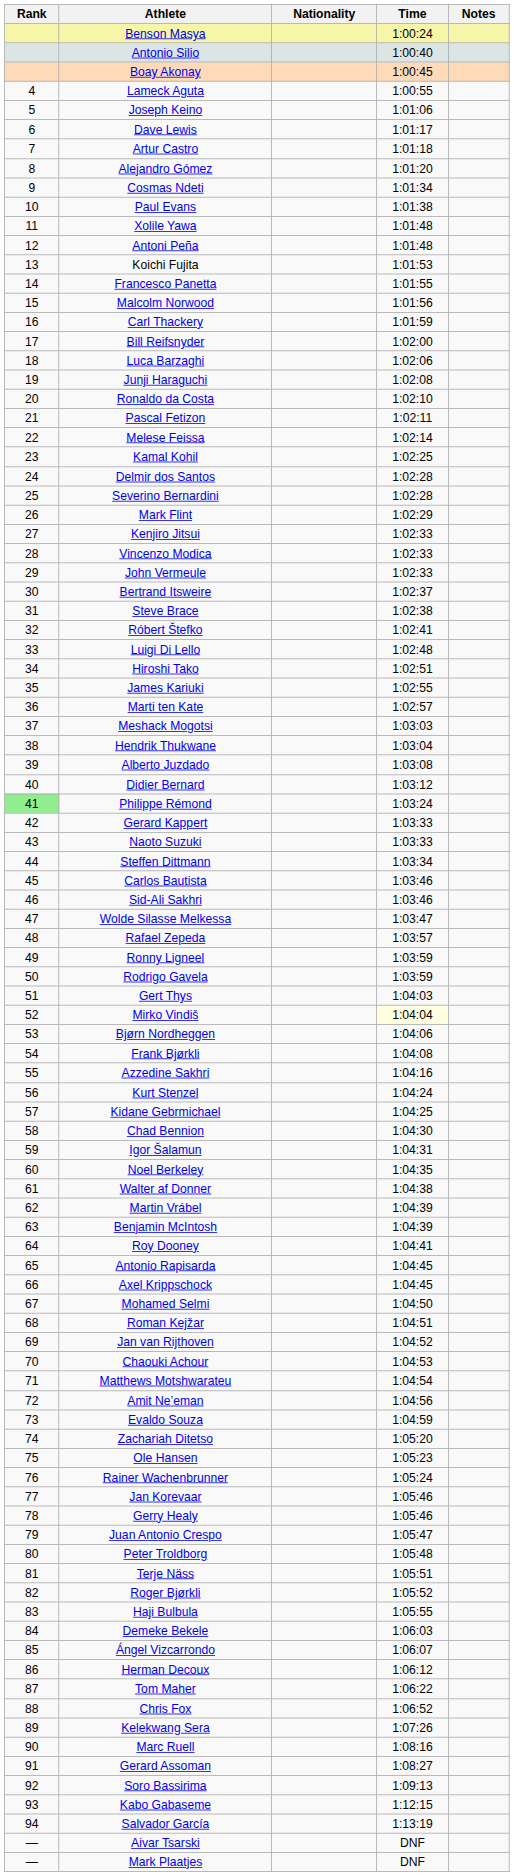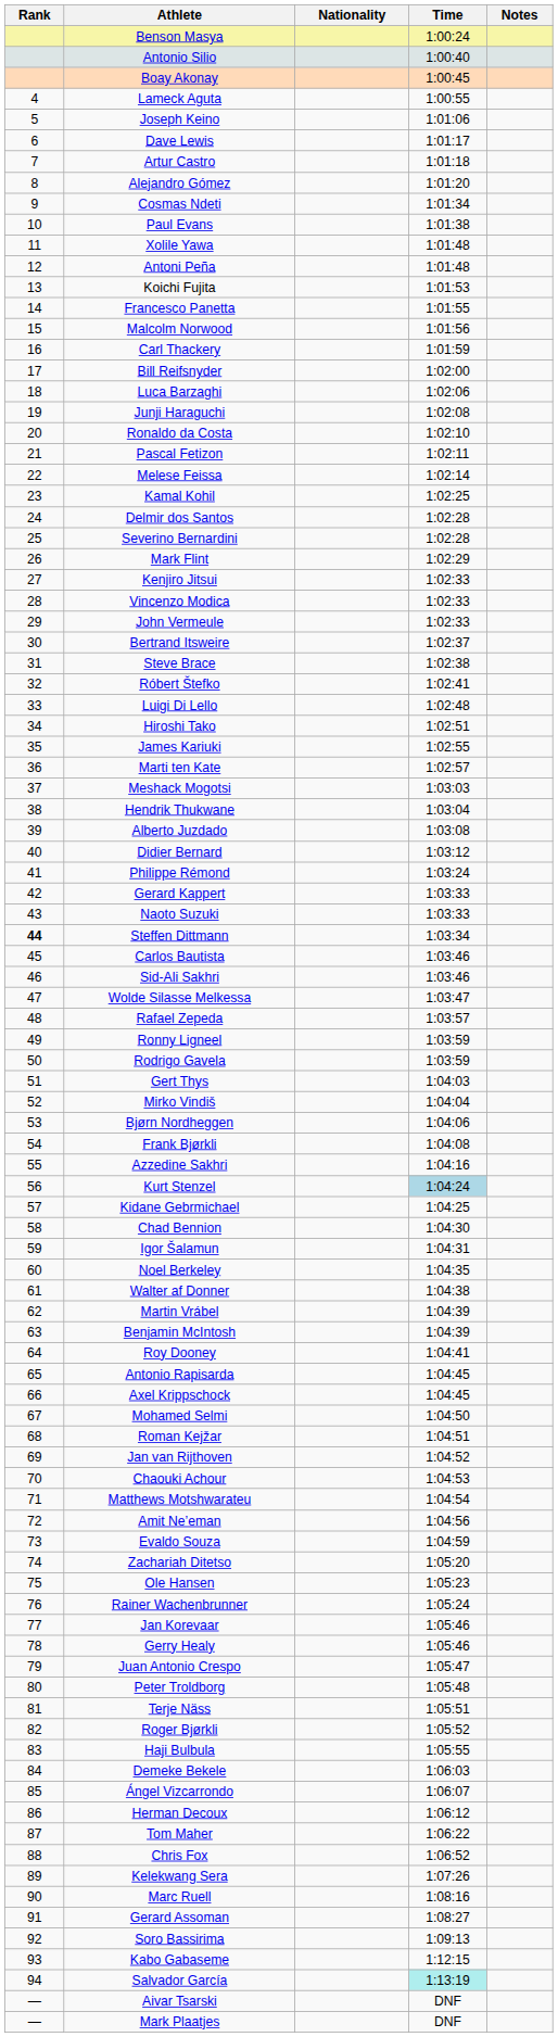Philippe Rémond | Rank: lightgreen background -> no background
Steffen Dittmann | Rank: normal -> bold
Mirko Vindiš | Time: lightyellow background -> no background
Kurt Stenzel | Time: no background -> lightblue background
Salvador García | Time: no background -> paleturquoise background
